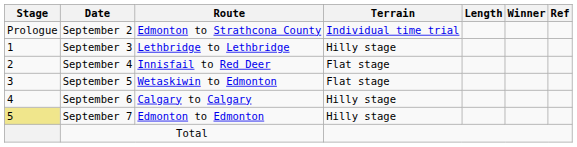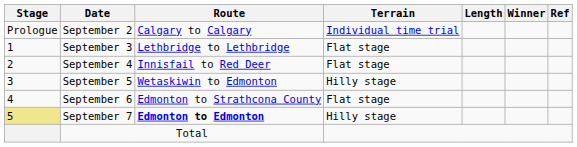September 2 | Route: Edmonton to Strathcona County -> Calgary to Calgary
September 3 | Terrain: Hilly stage -> Flat stage
September 5 | Terrain: Flat stage -> Hilly stage
September 6 | Route: Calgary to Calgary -> Edmonton to Strathcona County
September 6 | Terrain: Hilly stage -> Flat stage
September 7 | Route: normal -> bold
